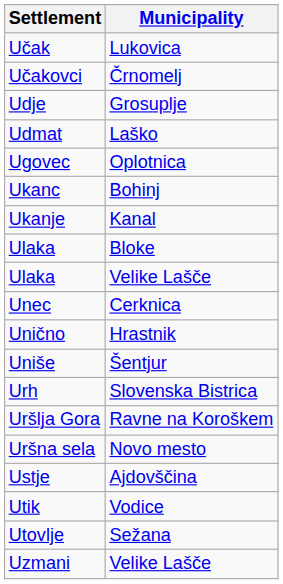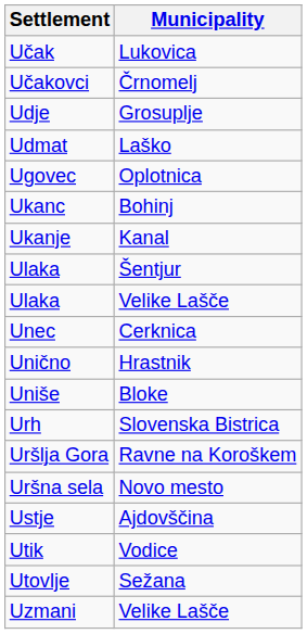row 9 | Municipality: Bloke -> Šentjur
row 13 | Municipality: Šentjur -> Bloke
